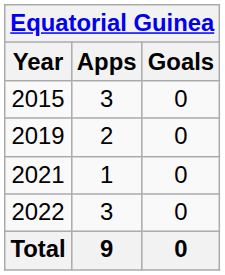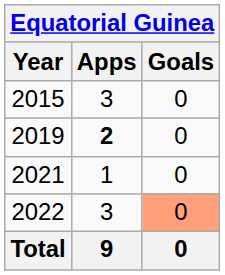2019 | Apps: normal -> bold
2022 | Goals: no background -> lightsalmon background
